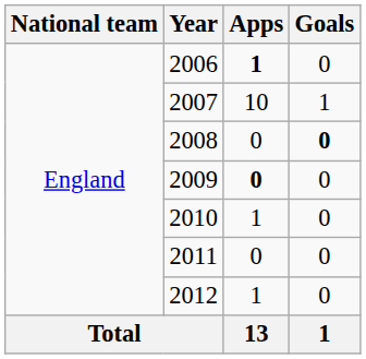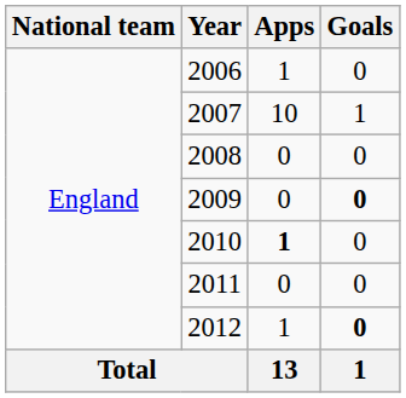2006 | Apps: bold -> normal
2008 | Goals: bold -> normal
2009 | Apps: bold -> normal
2009 | Goals: normal -> bold
2010 | Apps: normal -> bold
2012 | Goals: normal -> bold
